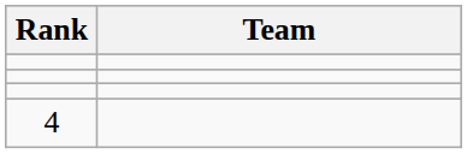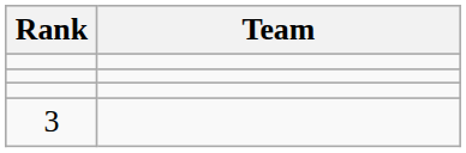row 5 | Rank: 4 -> 3
